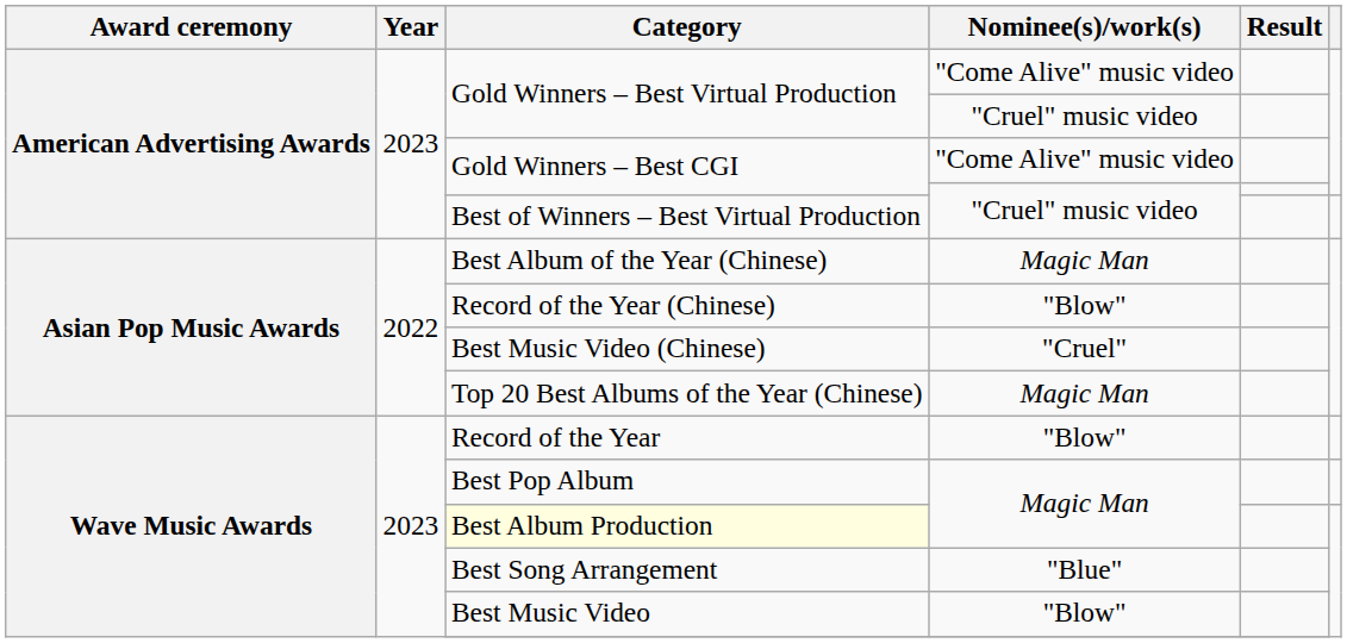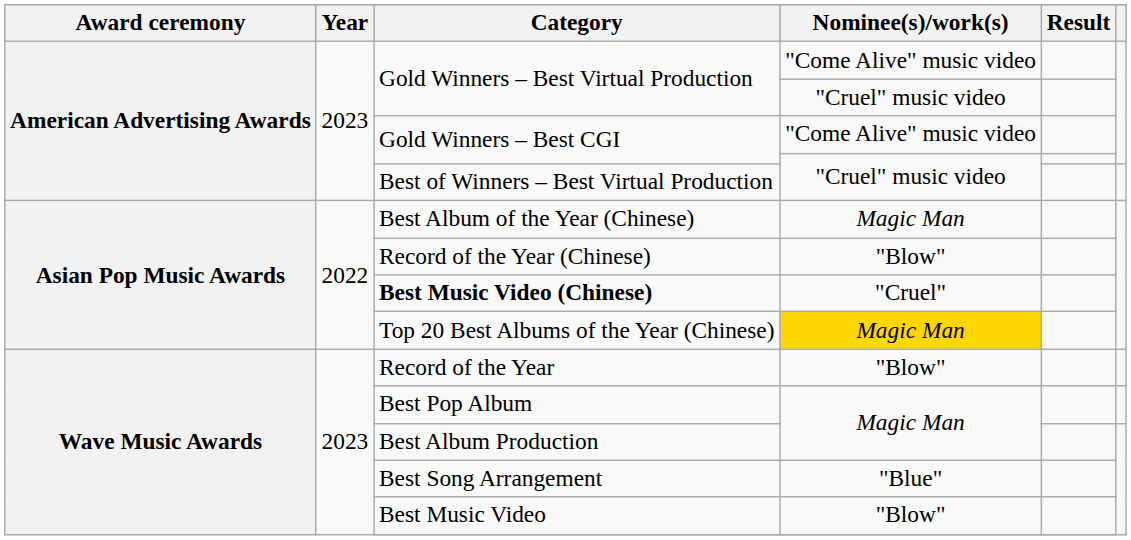Best Music Video (Chinese) | Category: normal -> bold
Top 20 Best Albums of the Year (Chinese) | Nominee(s)/work(s): no background -> gold background
Best Album Production | Category: lightyellow background -> no background
